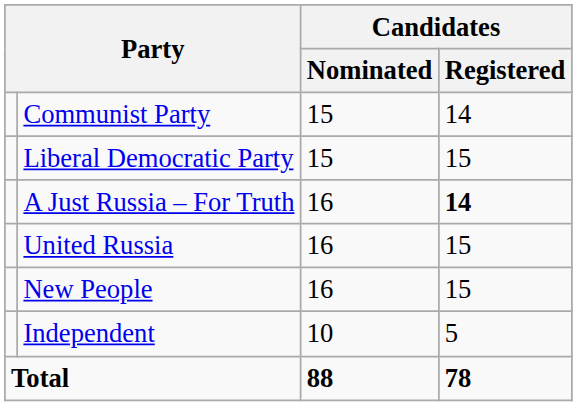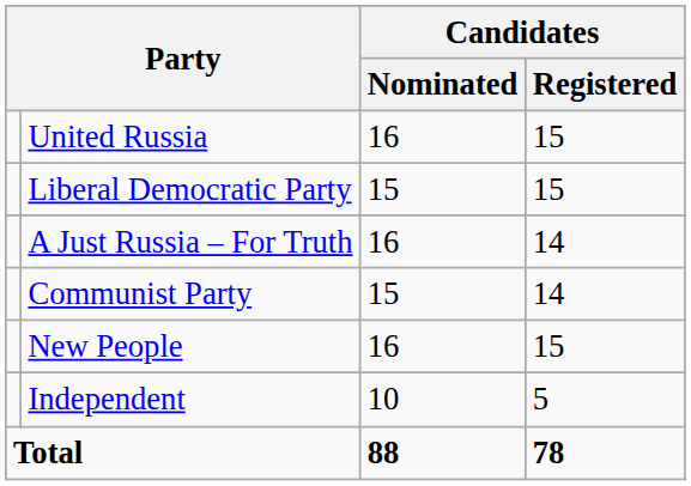rows swapped: United Russia <-> Communist Party
A Just Russia – For Truth | Candidates / Registered: bold -> normal
